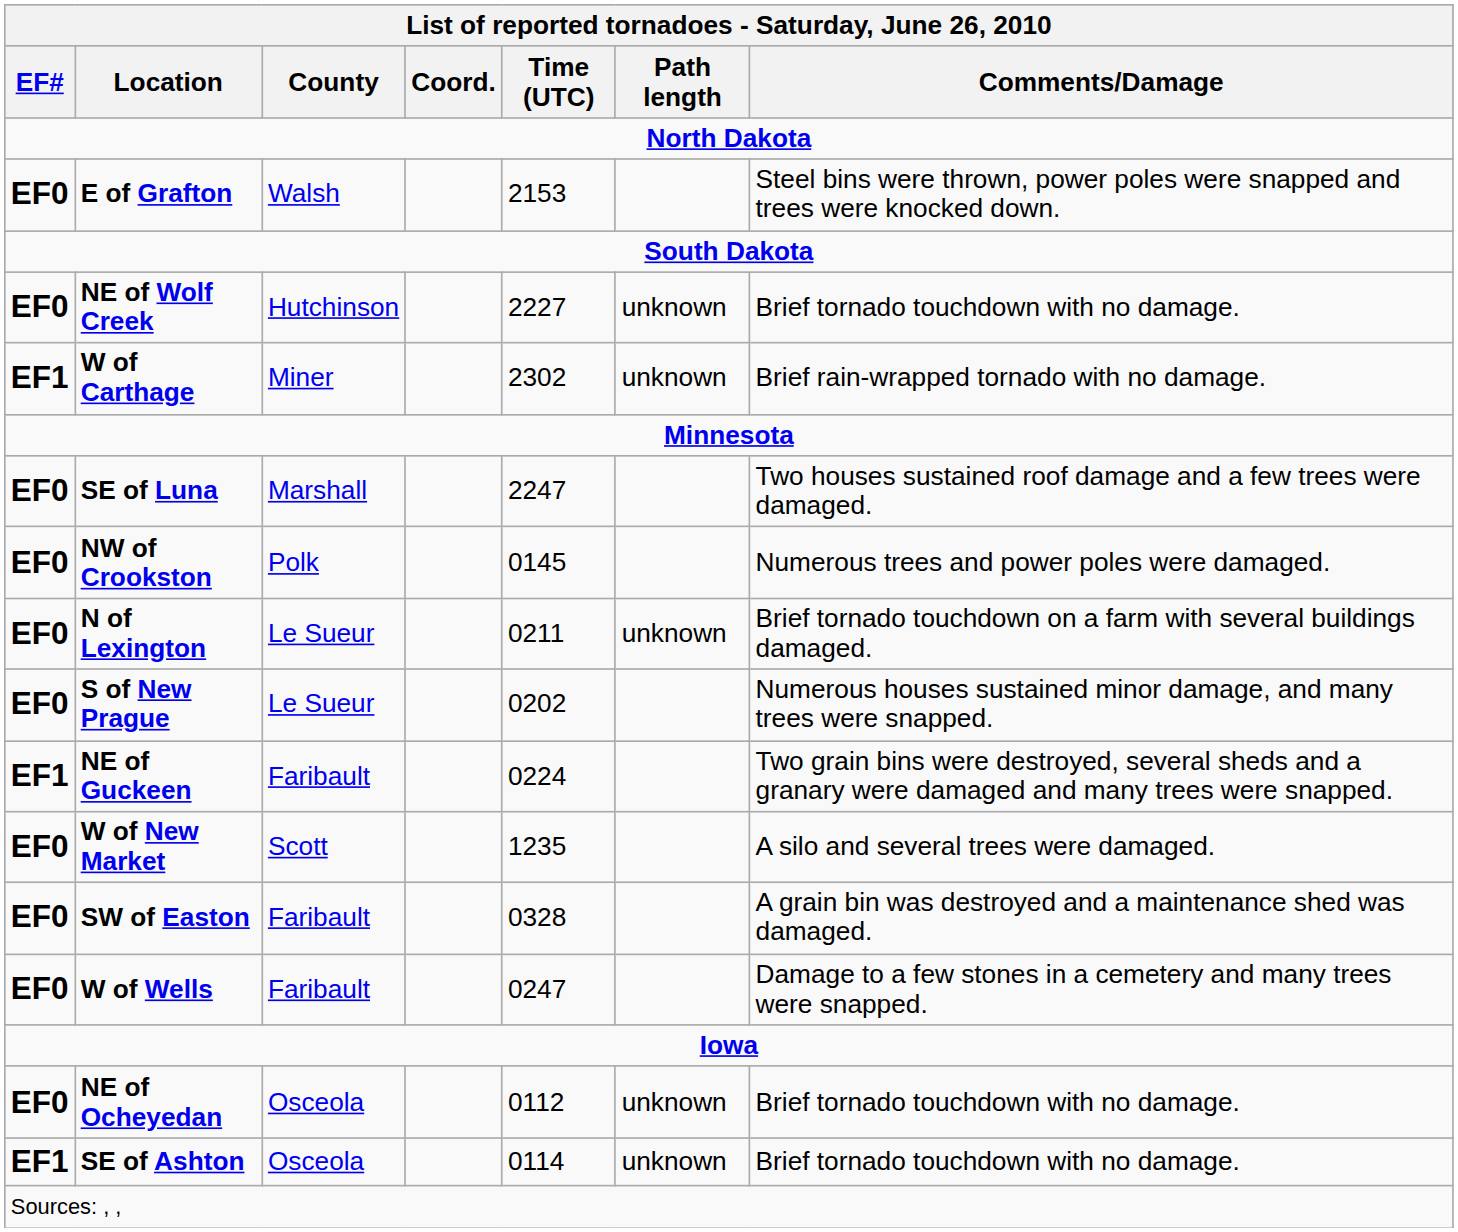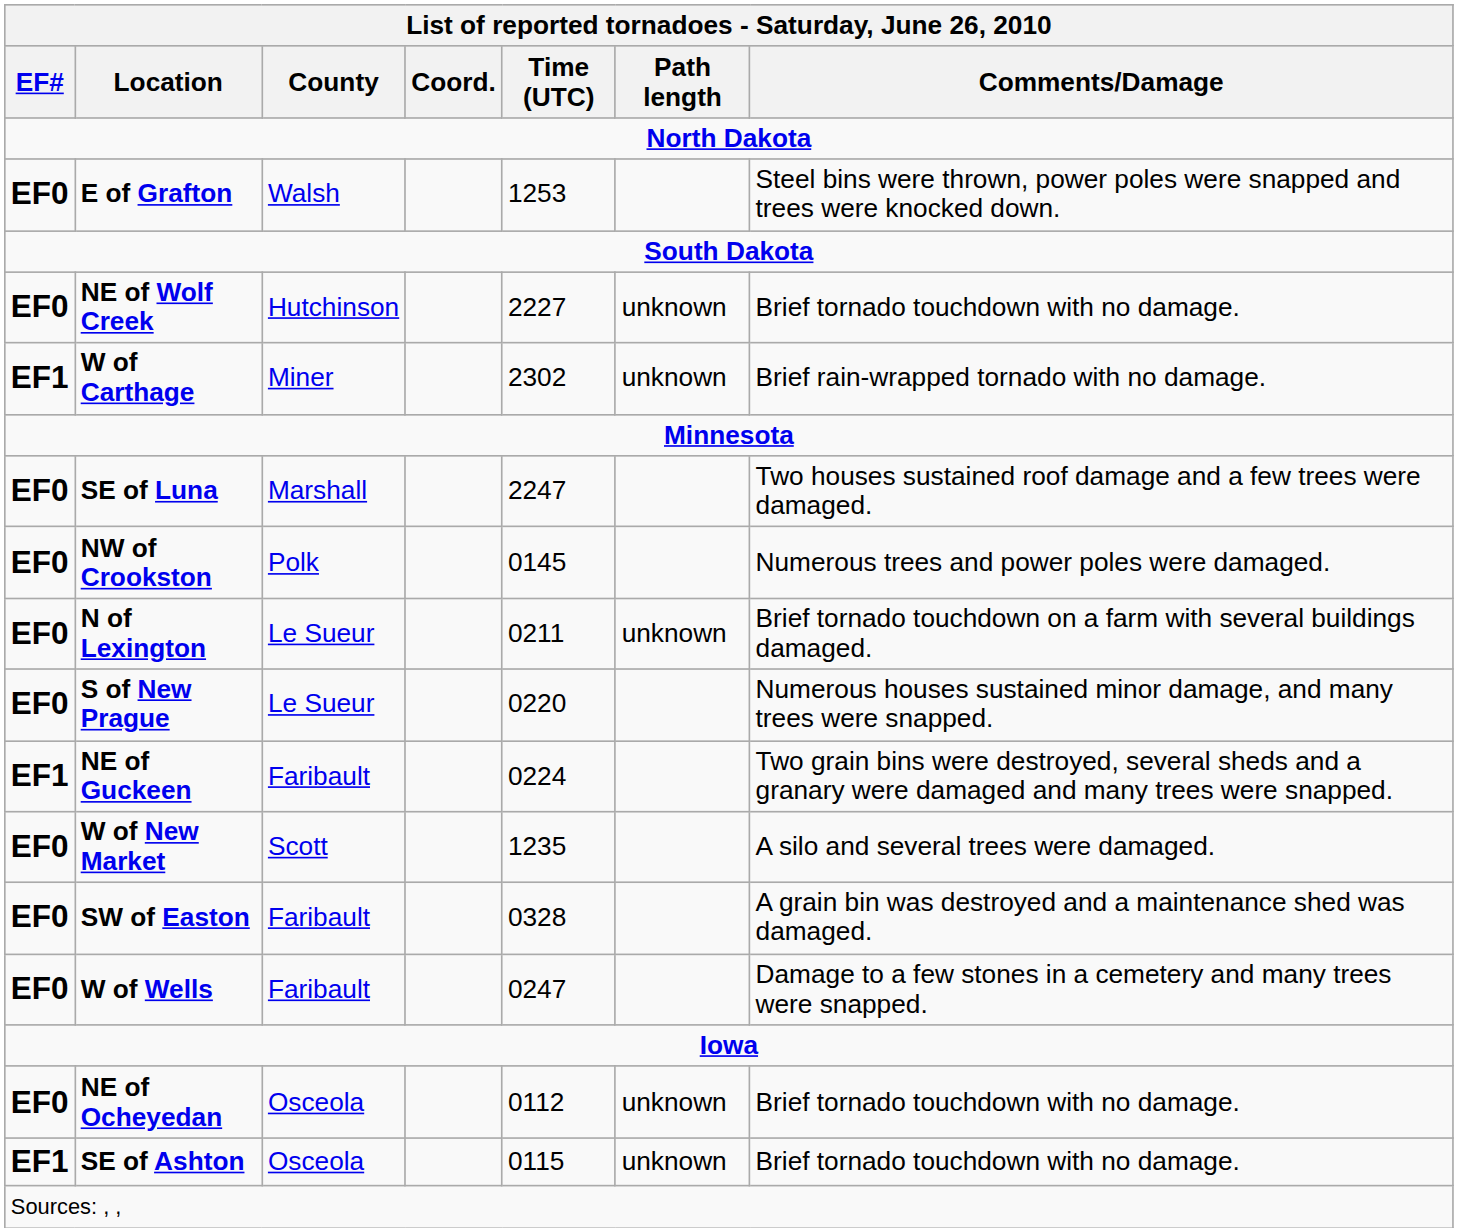E of Grafton | Time (UTC): 2153 -> 1253
S of New Prague | Time (UTC): 0202 -> 0220
SE of Ashton | Time (UTC): 0114 -> 0115
